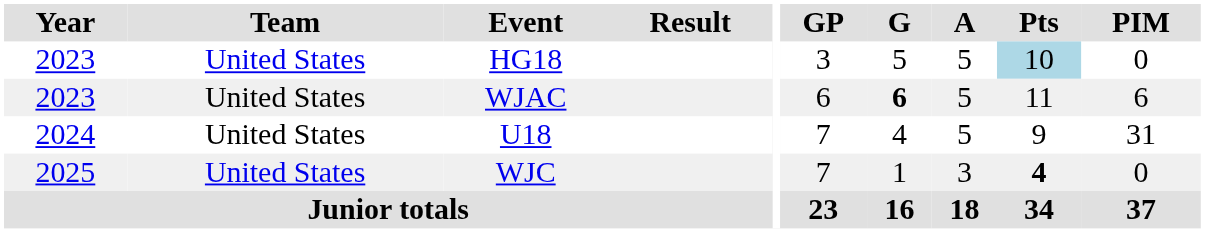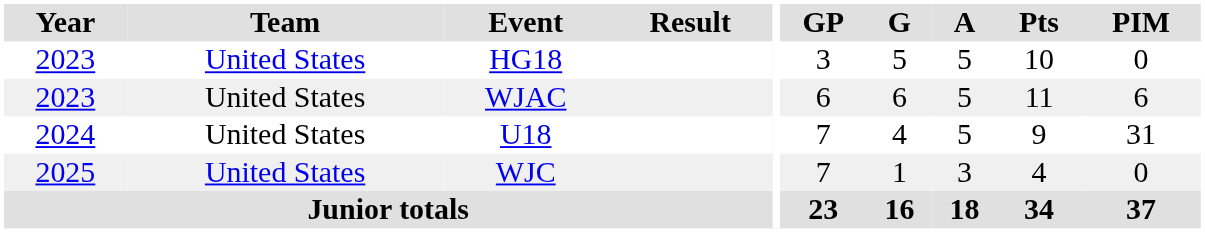HG18 | Pts: lightblue background -> no background
WJAC | G: bold -> normal
WJC | Pts: bold -> normal
